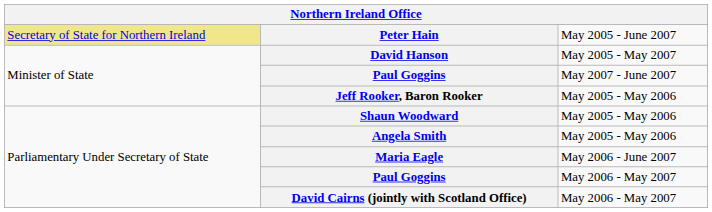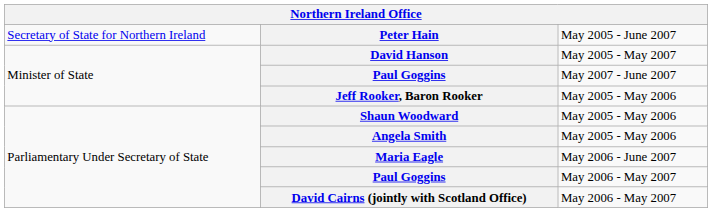Peter Hain | column 1: khaki background -> no background
